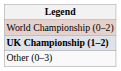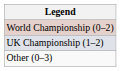row 3 | column 1: bold -> normal
